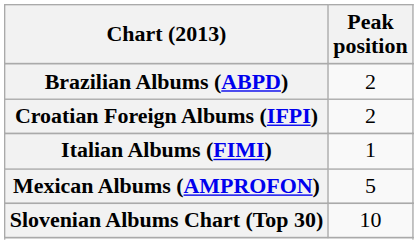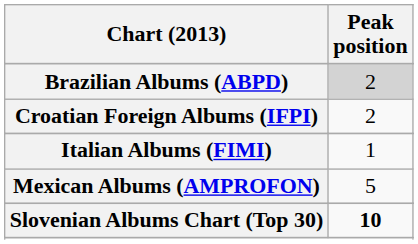Brazilian Albums (ABPD) | Peak position: no background -> lightgrey background
Slovenian Albums Chart (Top 30) | Peak position: normal -> bold
